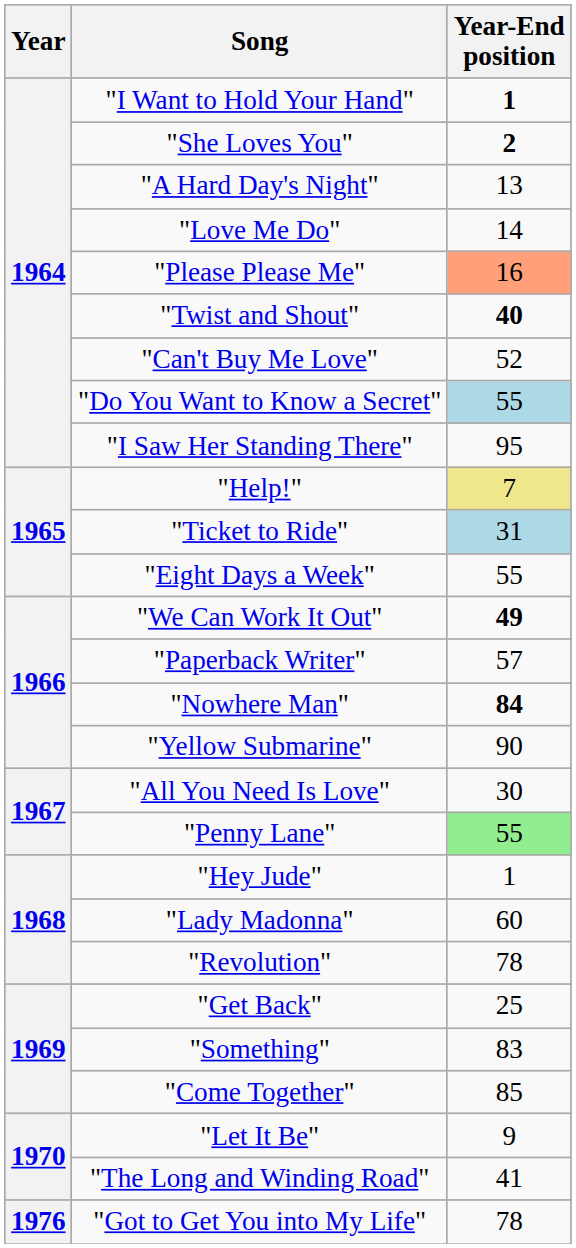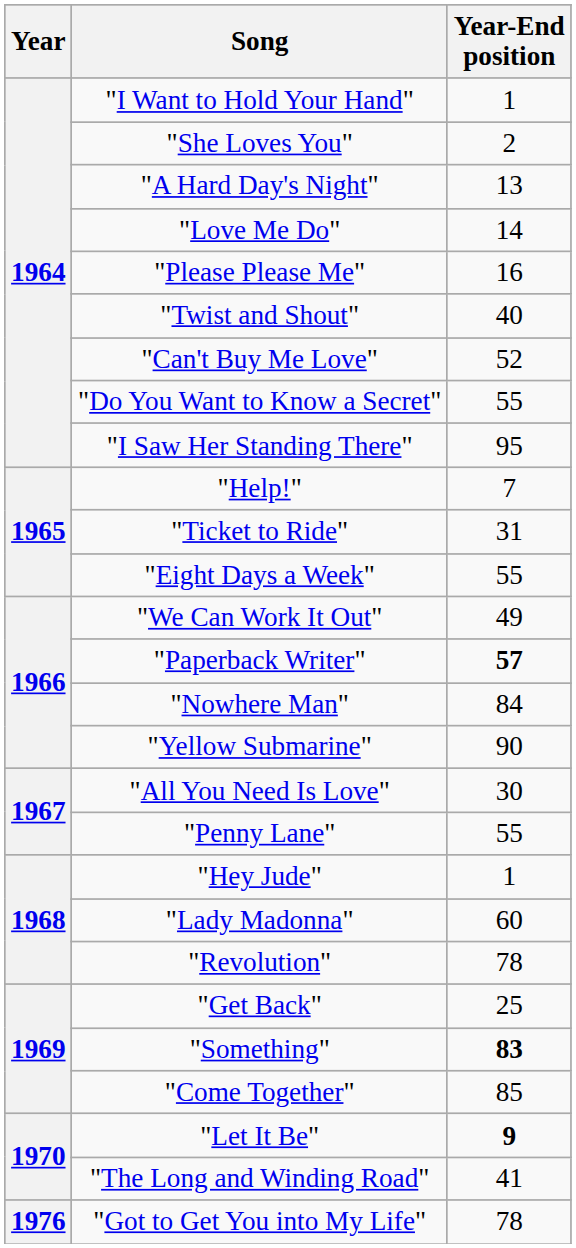"I Want to Hold Your Hand" | Year-End position: bold -> normal
"She Loves You" | Year-End position: bold -> normal
"Please Please Me" | Year-End position: lightsalmon background -> no background
"Twist and Shout" | Year-End position: bold -> normal
"Do You Want to Know a Secret" | Year-End position: lightblue background -> no background
"Help!" | Year-End position: khaki background -> no background
"Ticket to Ride" | Year-End position: lightblue background -> no background
"We Can Work It Out" | Year-End position: bold -> normal
"Paperback Writer" | Year-End position: normal -> bold
"Nowhere Man" | Year-End position: bold -> normal
"Penny Lane" | Year-End position: lightgreen background -> no background
"Something" | Year-End position: normal -> bold
"Let It Be" | Year-End position: normal -> bold
